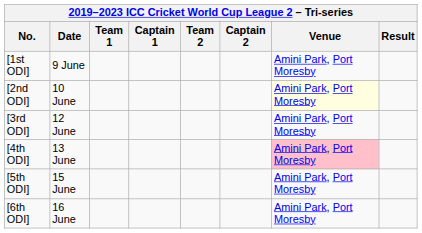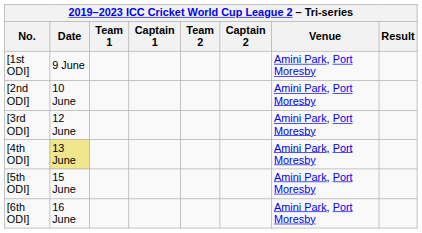[2nd ODI] | Venue: lightyellow background -> no background
[4th ODI] | Date: no background -> khaki background
[4th ODI] | Venue: pink background -> no background
